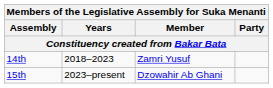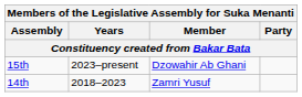rows swapped: 14th <-> 15th
